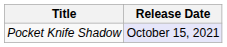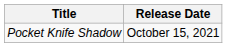Pocket Knife Shadow | Release Date: lavender background -> no background
